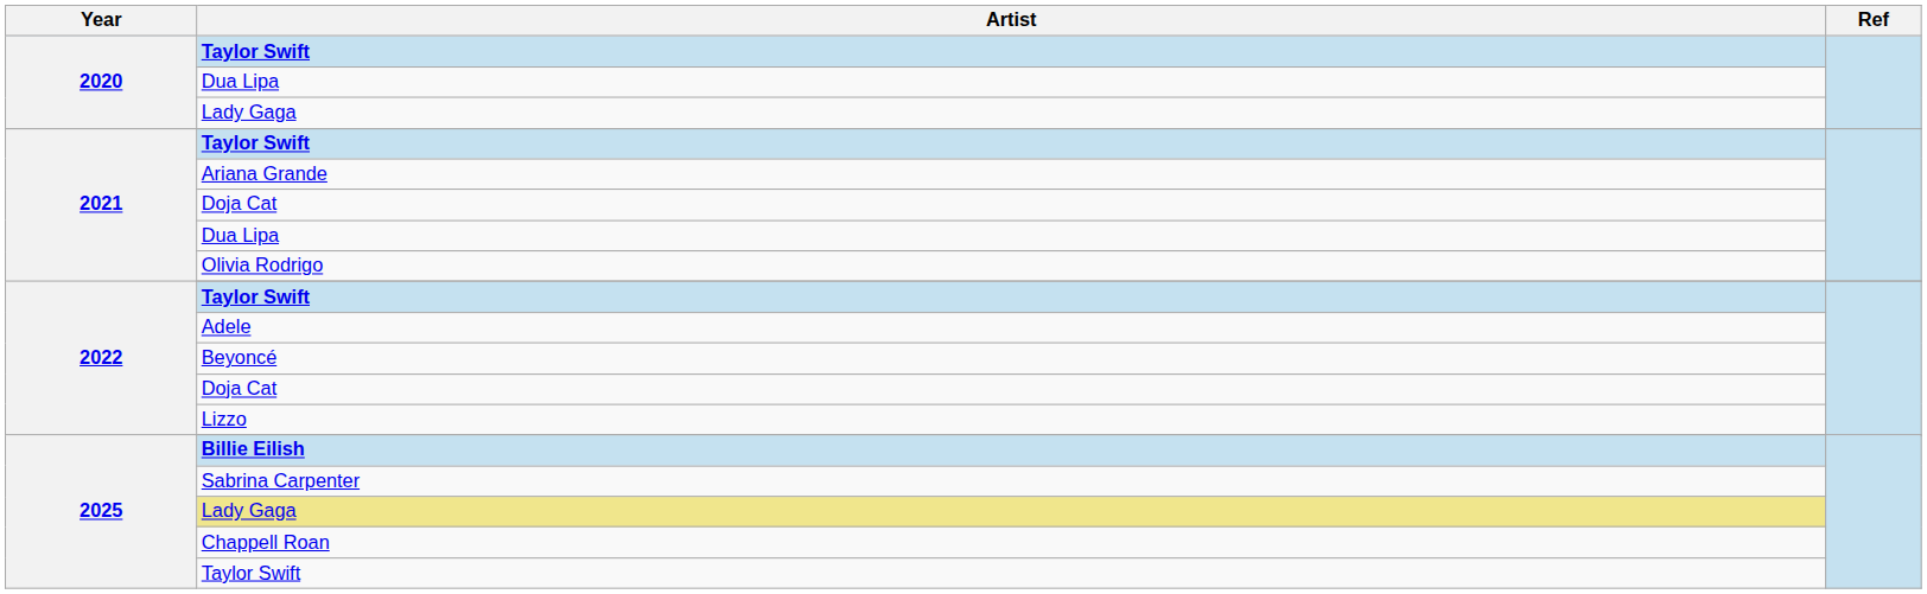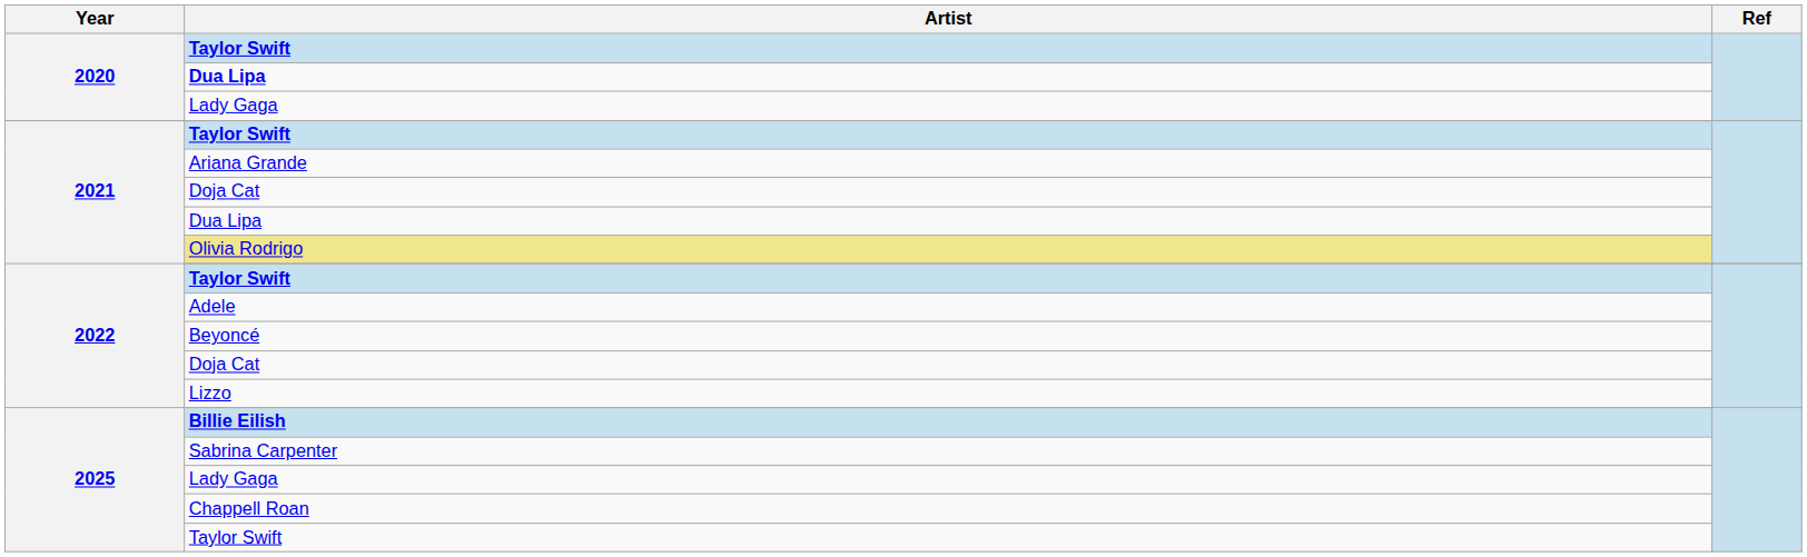2020 / Dua Lipa | Artist: normal -> bold
Olivia Rodrigo | Artist: no background -> khaki background
2025 / Lady Gaga | Artist: khaki background -> no background
